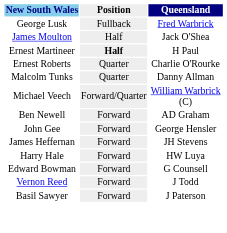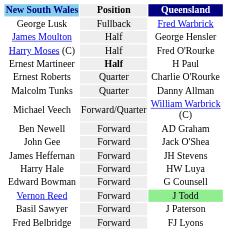James Moulton | Queensland: Jack O'Shea -> George Hensler
+ row: Harry Moses (C) | Half | Fred O'Rourke
John Gee | Queensland: George Hensler -> Jack O'Shea
Vernon Reed | Queensland: no background -> lightgreen background
+ row: Fred Belbridge | Forward | FJ Lyons
